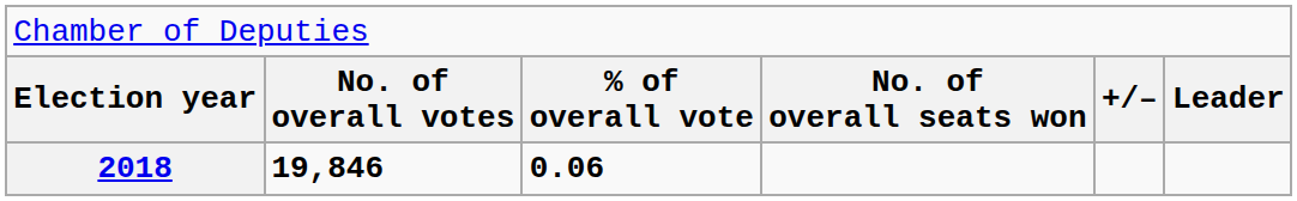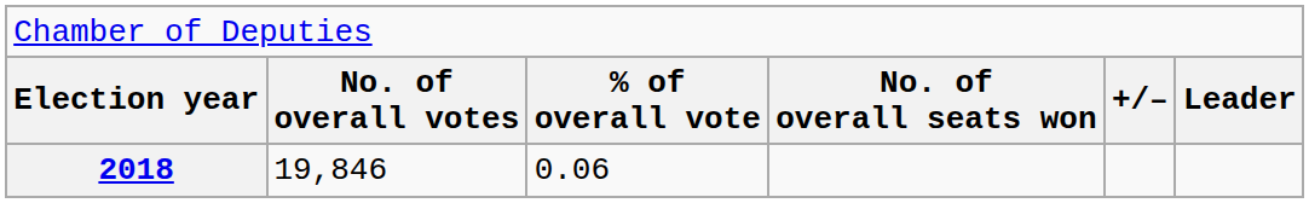2018 | column 2: bold -> normal
2018 | column 3: bold -> normal
